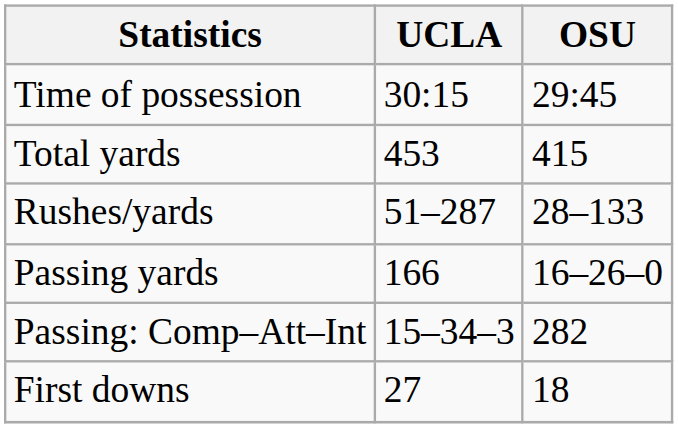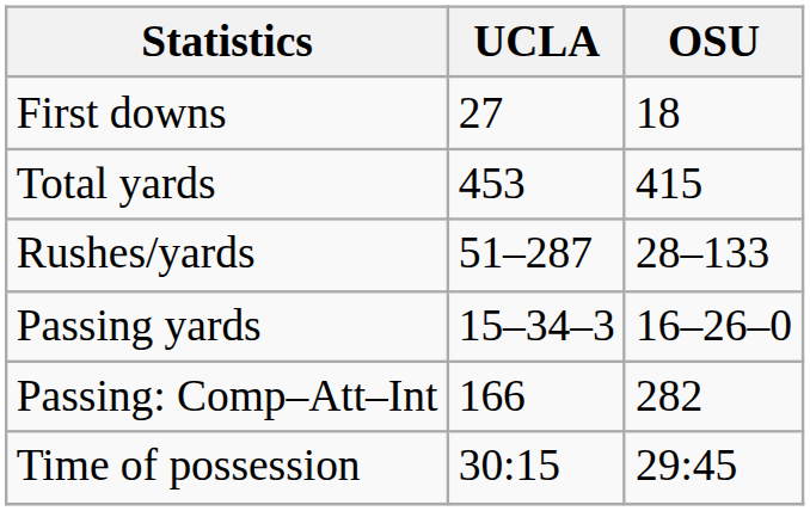rows swapped: First downs <-> Time of possession
Passing yards | UCLA: 166 -> 15–34–3
Passing: Comp–Att–Int | UCLA: 15–34–3 -> 166
